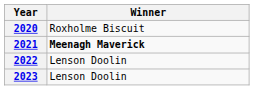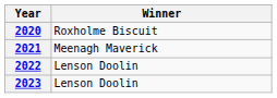2021 | Winner: bold -> normal
